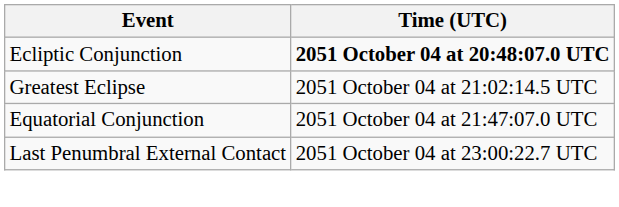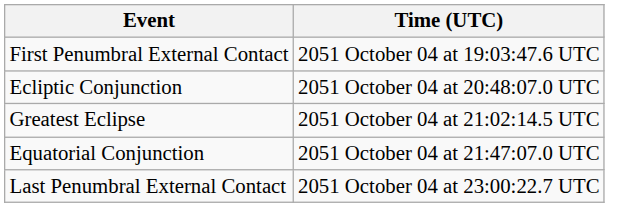+ row: First Penumbral External Contact | 2051 October 04 at 19:03:47.6 UTC
Ecliptic Conjunction | Time (UTC): bold -> normal
